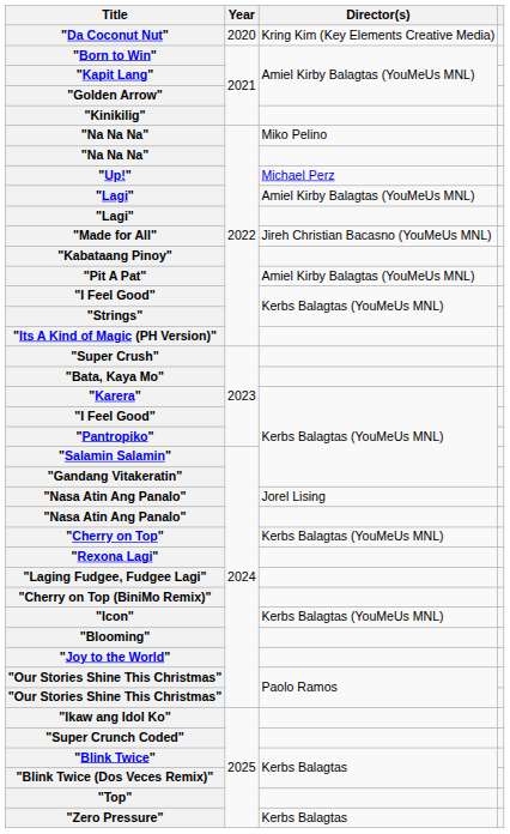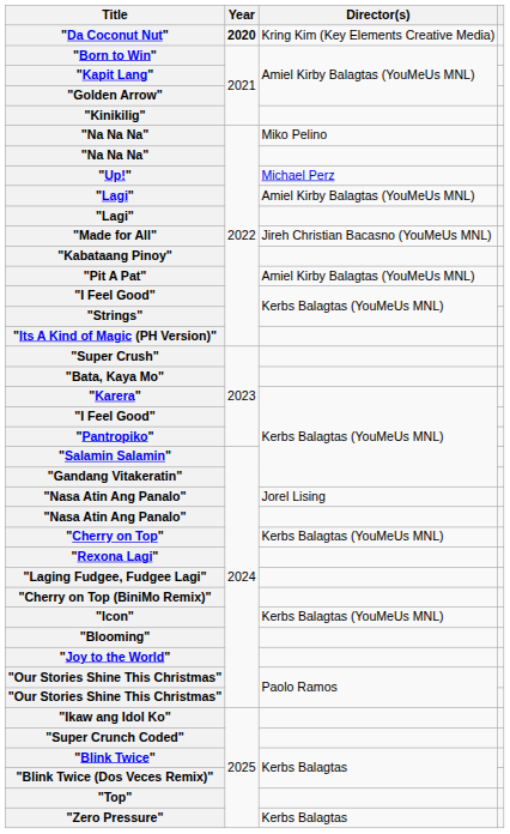"Da Coconut Nut" | Year: normal -> bold
